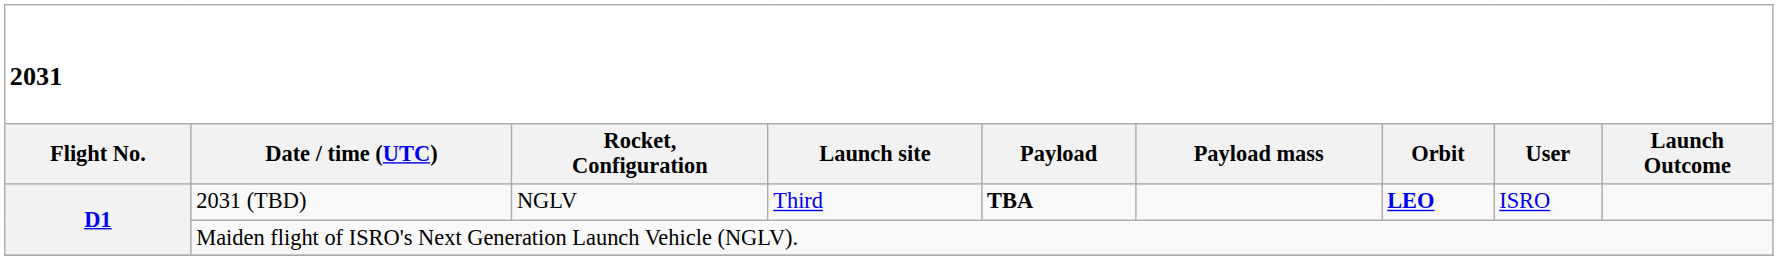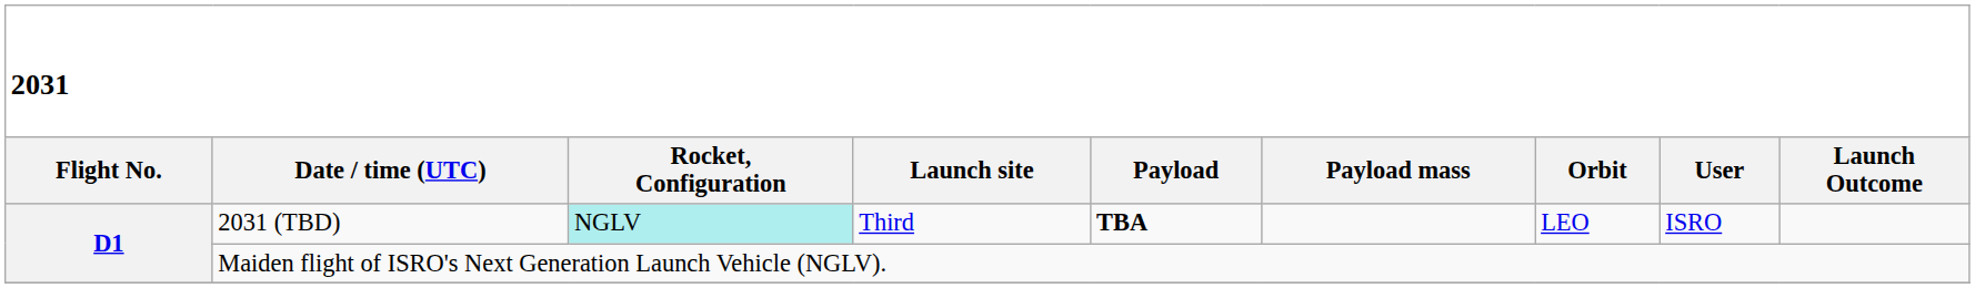2031 (TBD) | column 3: no background -> paleturquoise background
2031 (TBD) | column 7: bold -> normal
